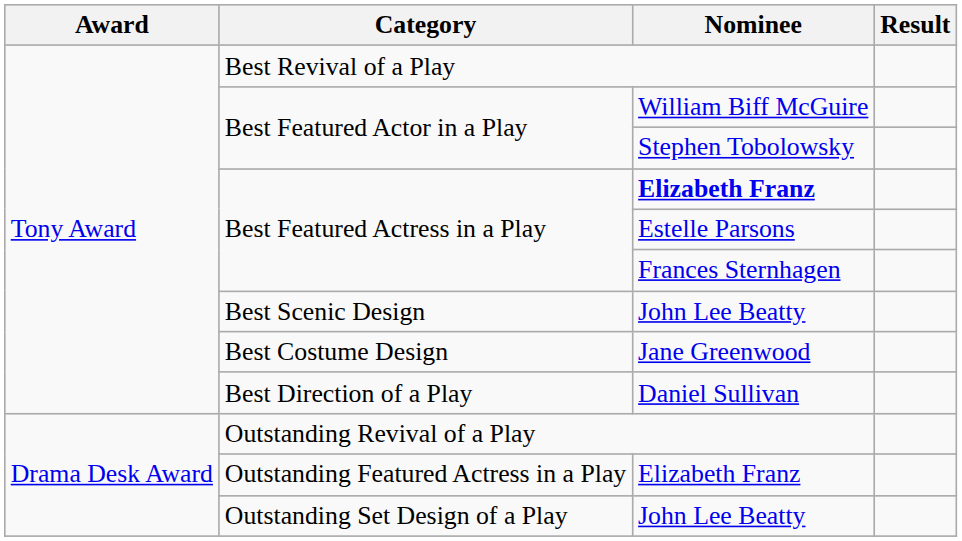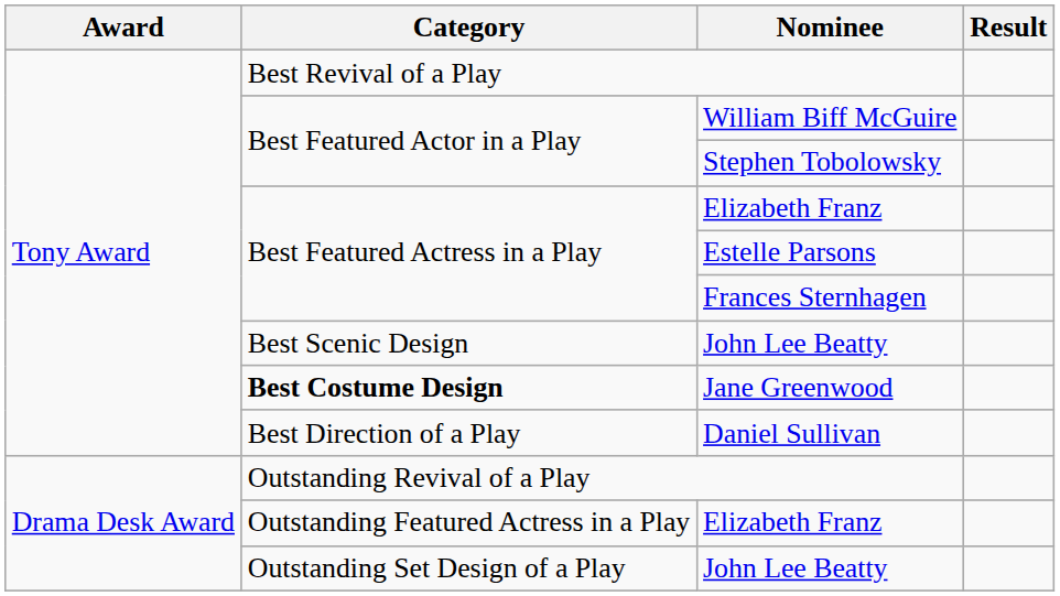Best Featured Actress in a Play / Elizabeth Franz | Nominee: bold -> normal
Jane Greenwood | Category: normal -> bold
